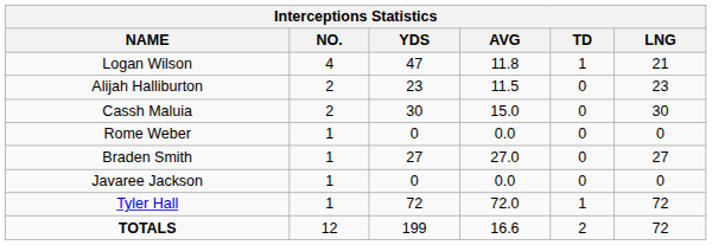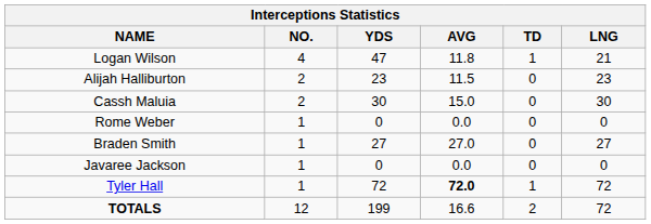Tyler Hall | AVG: normal -> bold
